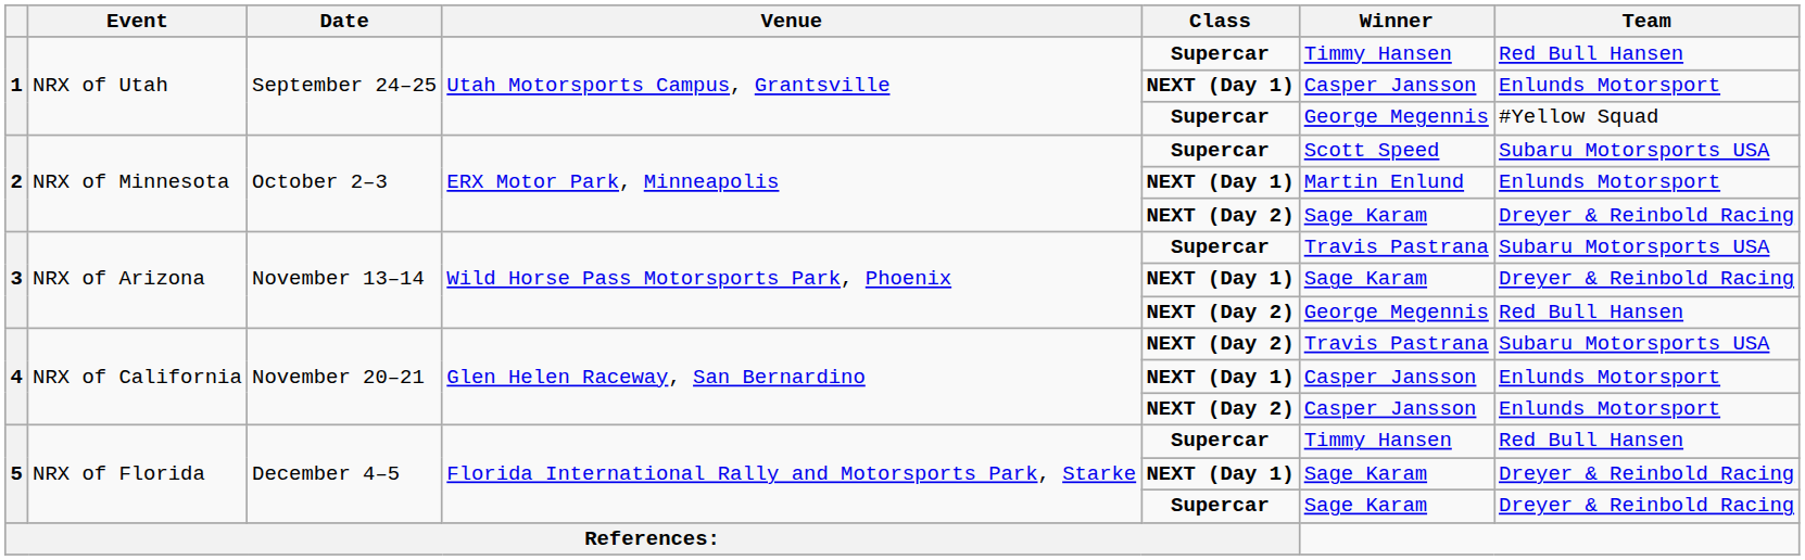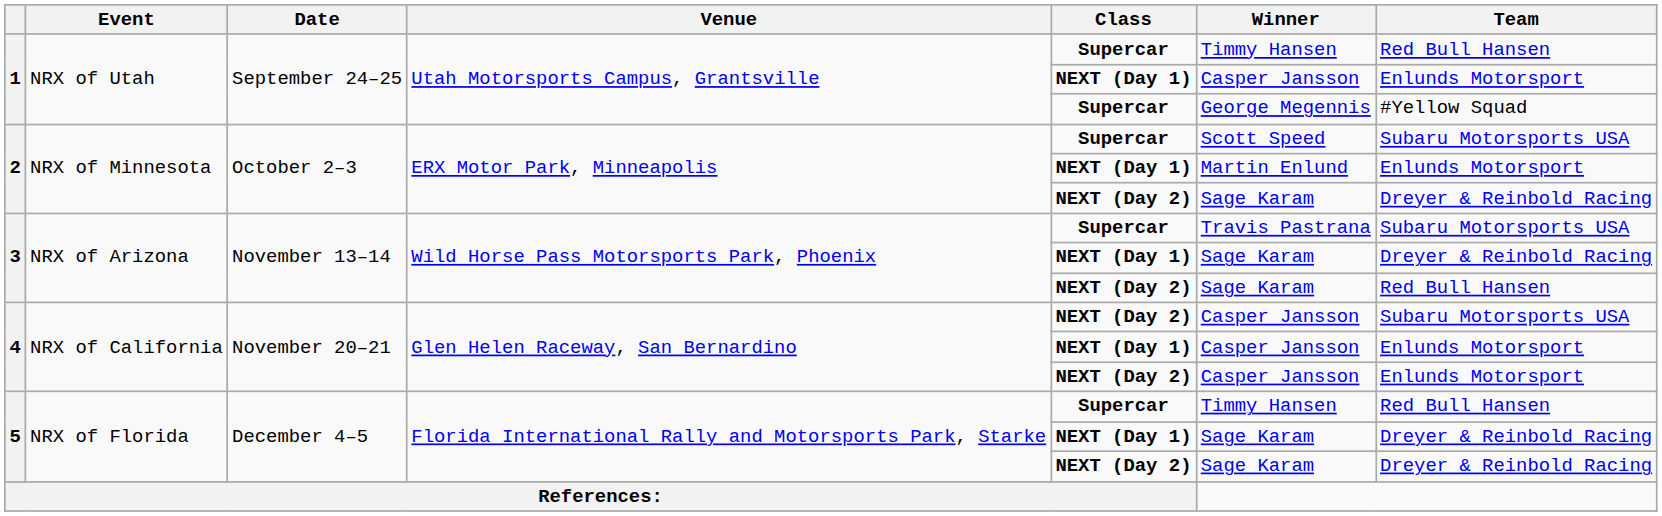row 10 | Winner: George Megennis -> Sage Karam
row 11 | Winner: Travis Pastrana -> Casper Jansson
row 16 | Class: Supercar -> NEXT (Day 2)
